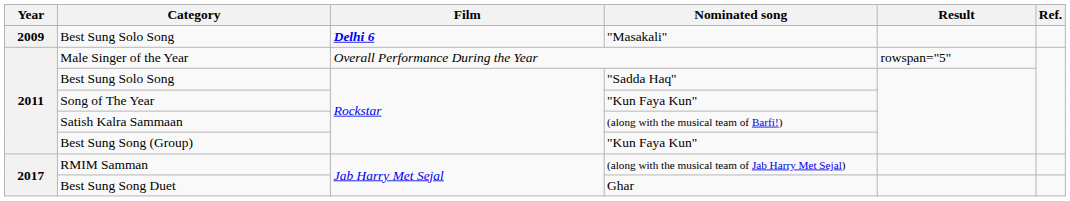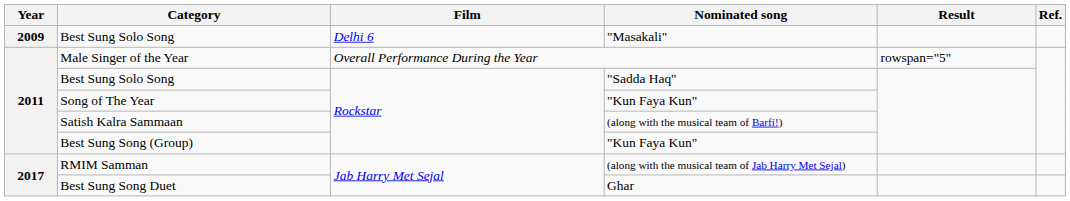Best Sung Solo Song / "Masakali" | Film: bold -> normal
